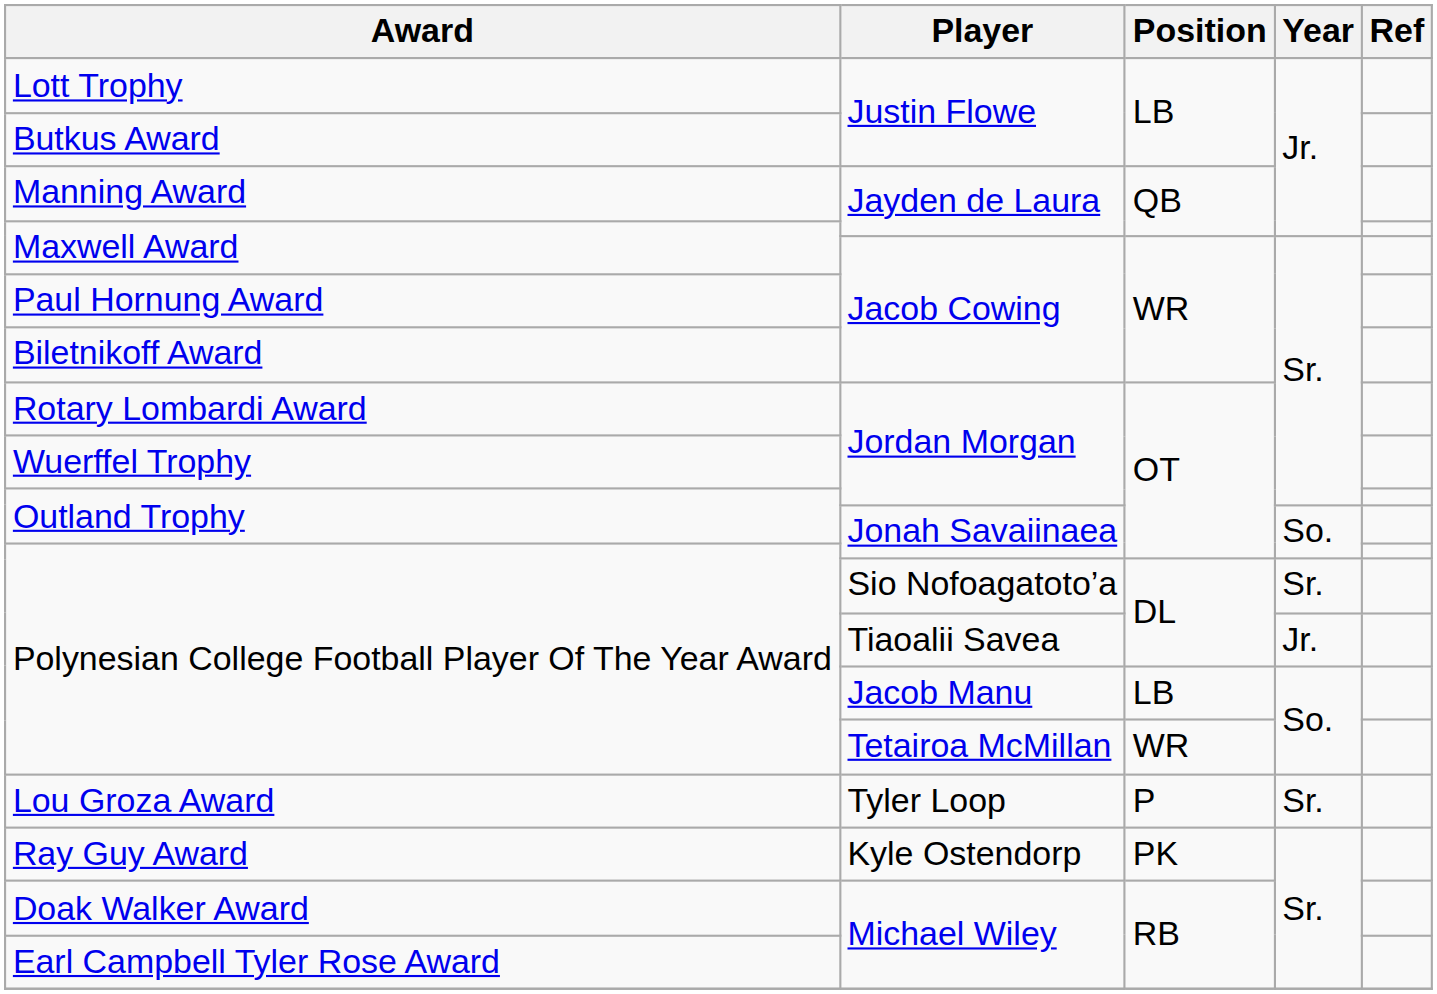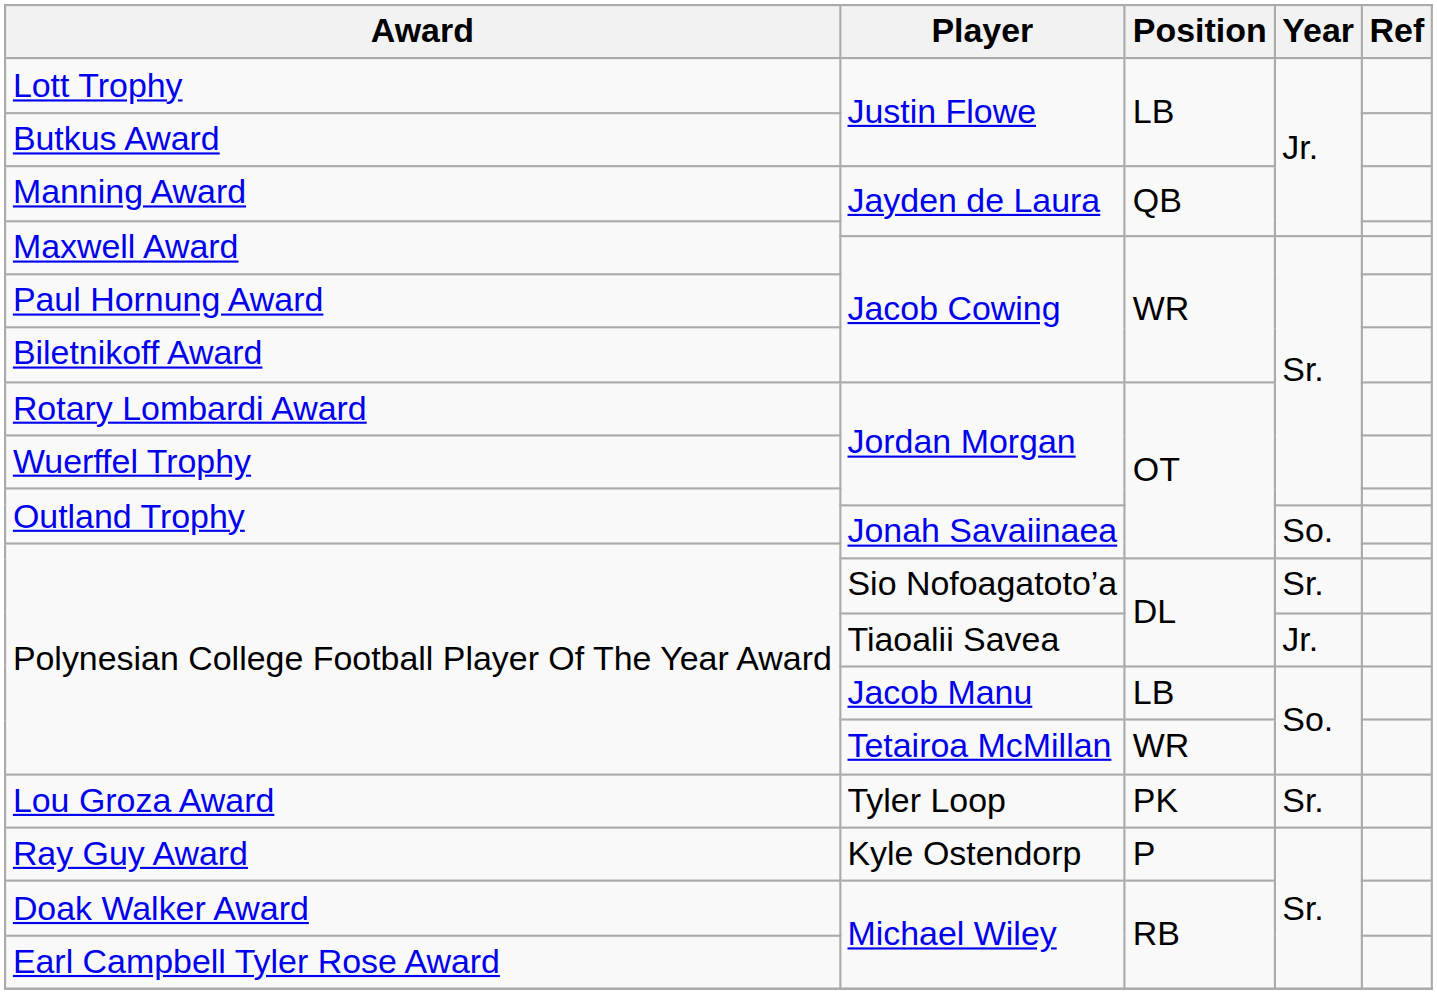Lou Groza Award | Position: P -> PK
Ray Guy Award | Position: PK -> P
